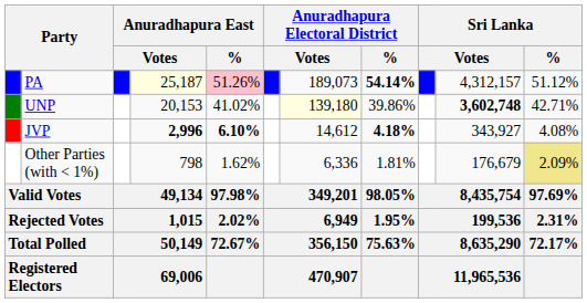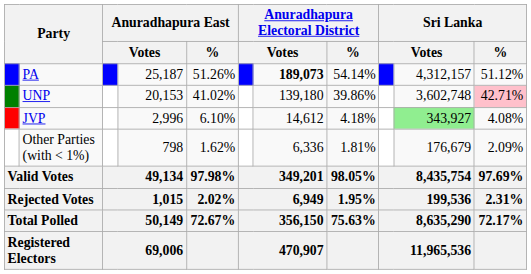PA | column 4: lightyellow background -> no background
PA | Anuradhapura East / %: pink background -> no background
PA | column 7: normal -> bold
PA | Anuradhapura Electoral District / %: bold -> normal
UNP | column 7: lightyellow background -> no background
UNP | column 10: bold -> normal
UNP | Sri Lanka / %: no background -> pink background
JVP | column 4: bold -> normal
JVP | Anuradhapura East / %: bold -> normal
JVP | Anuradhapura Electoral District / %: bold -> normal
JVP | column 10: no background -> lightgreen background
Other Parties (with < 1%) | Sri Lanka / %: khaki background -> no background
